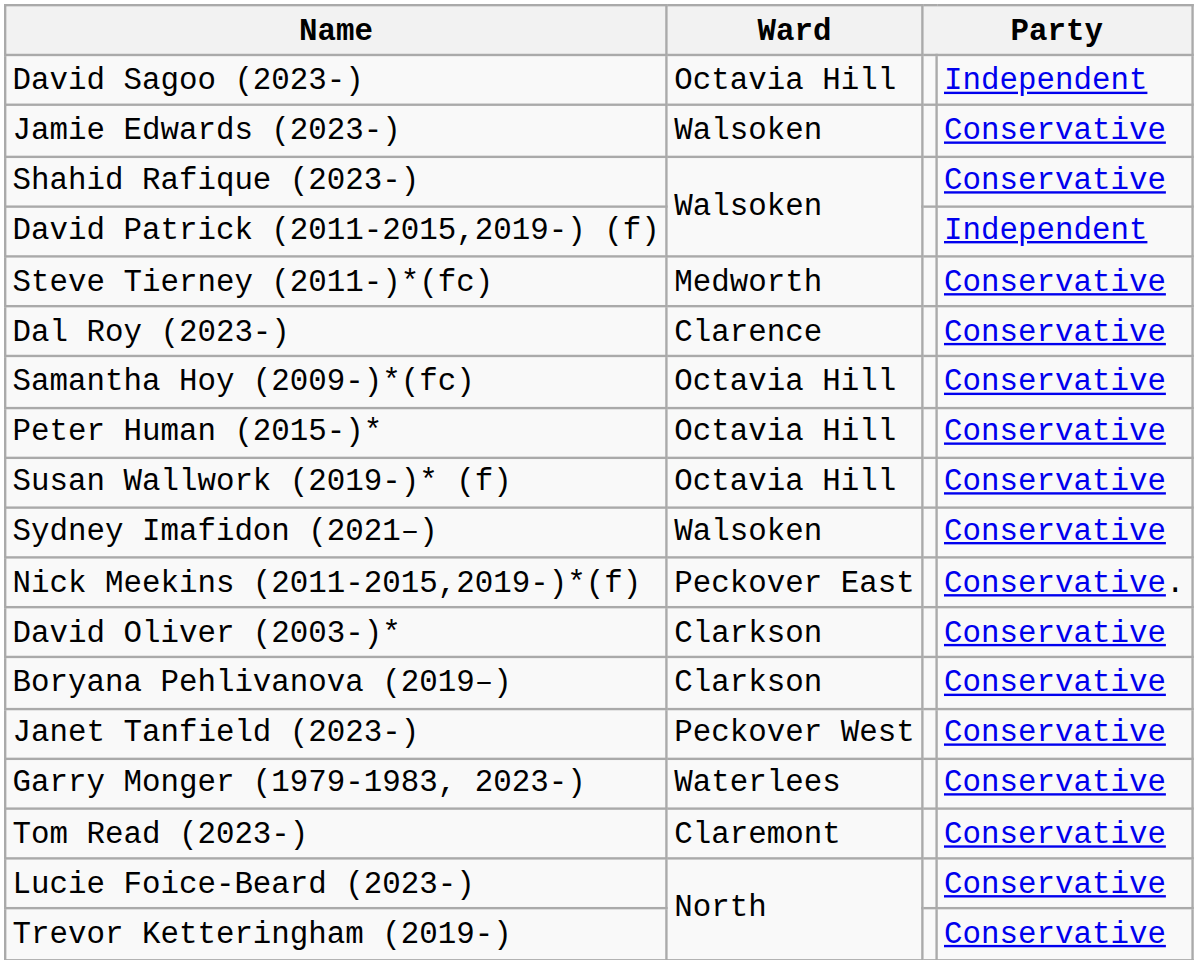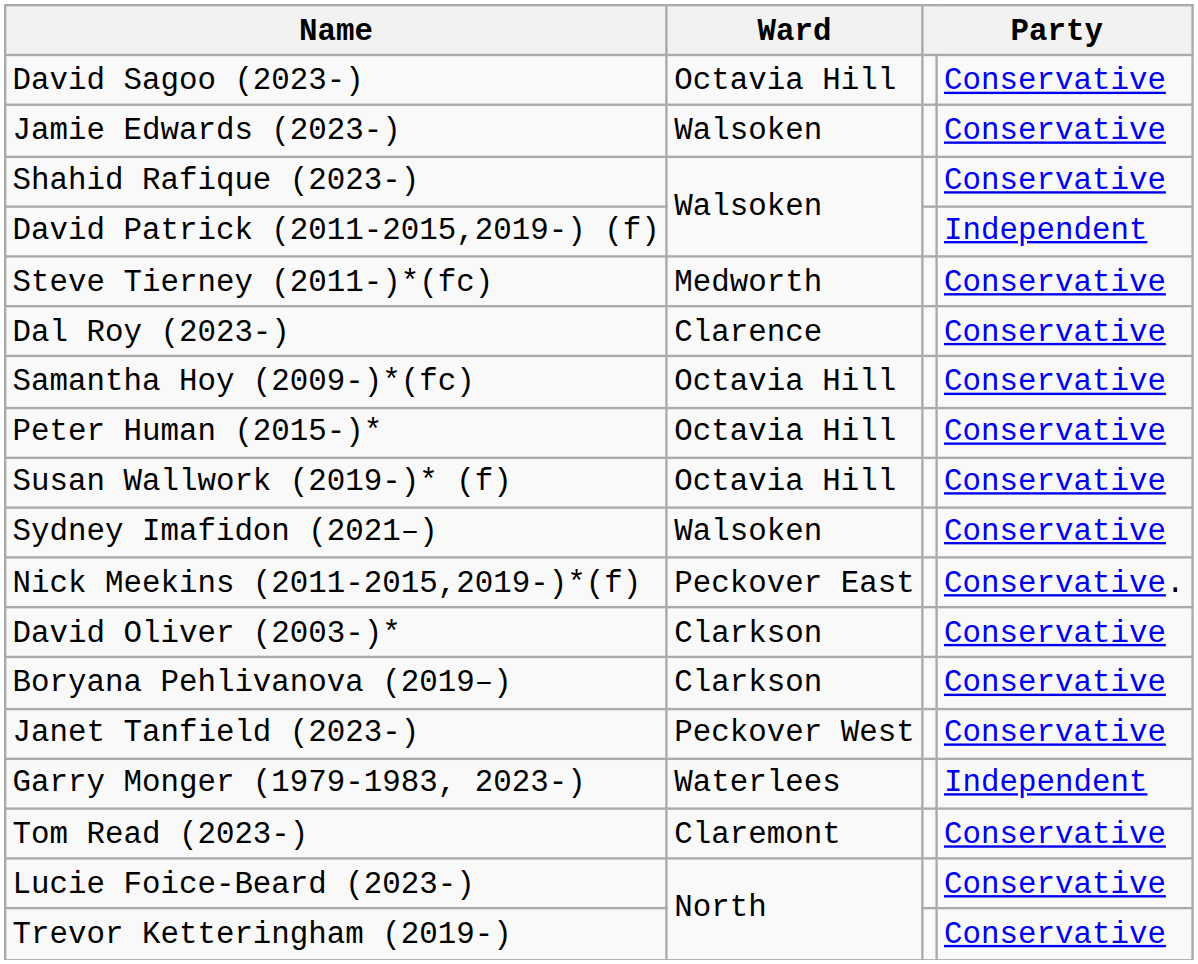David Sagoo (2023-) | column 4: Independent -> Conservative
Garry Monger (1979-1983, 2023-) | column 4: Conservative -> Independent
